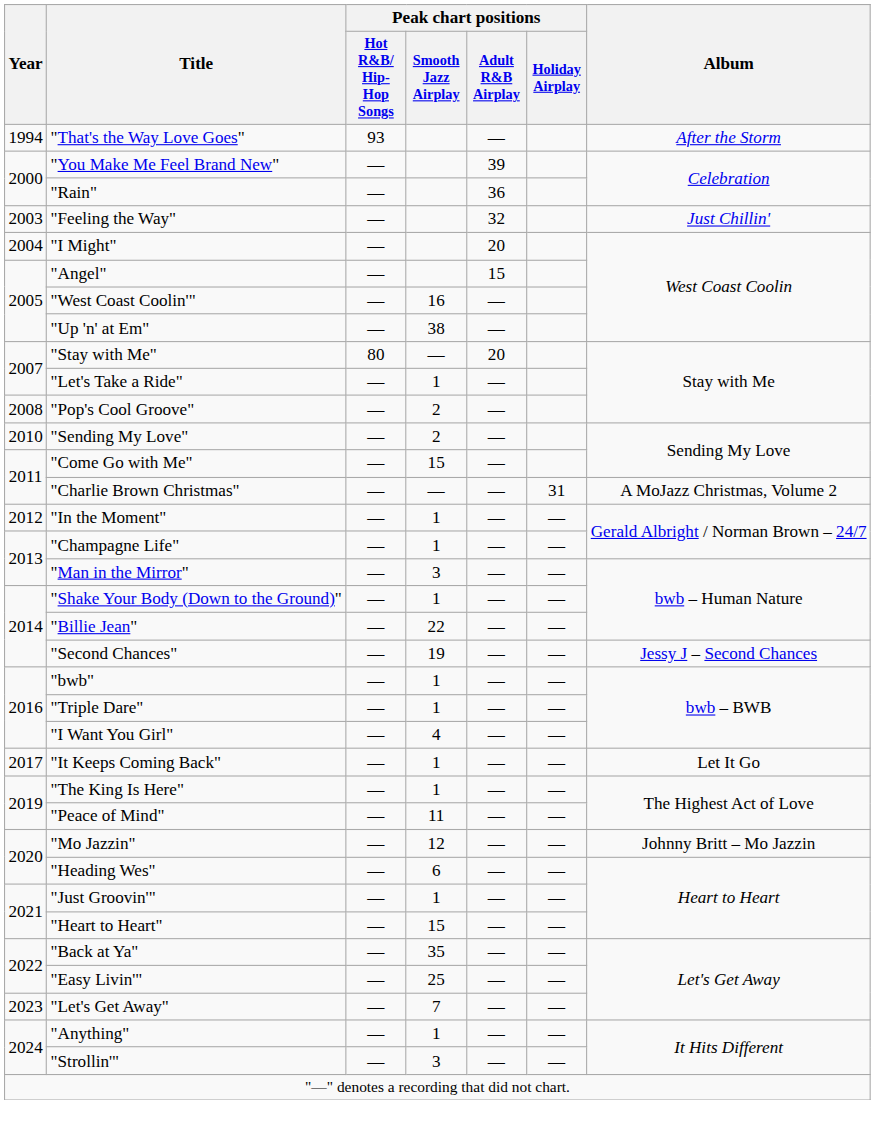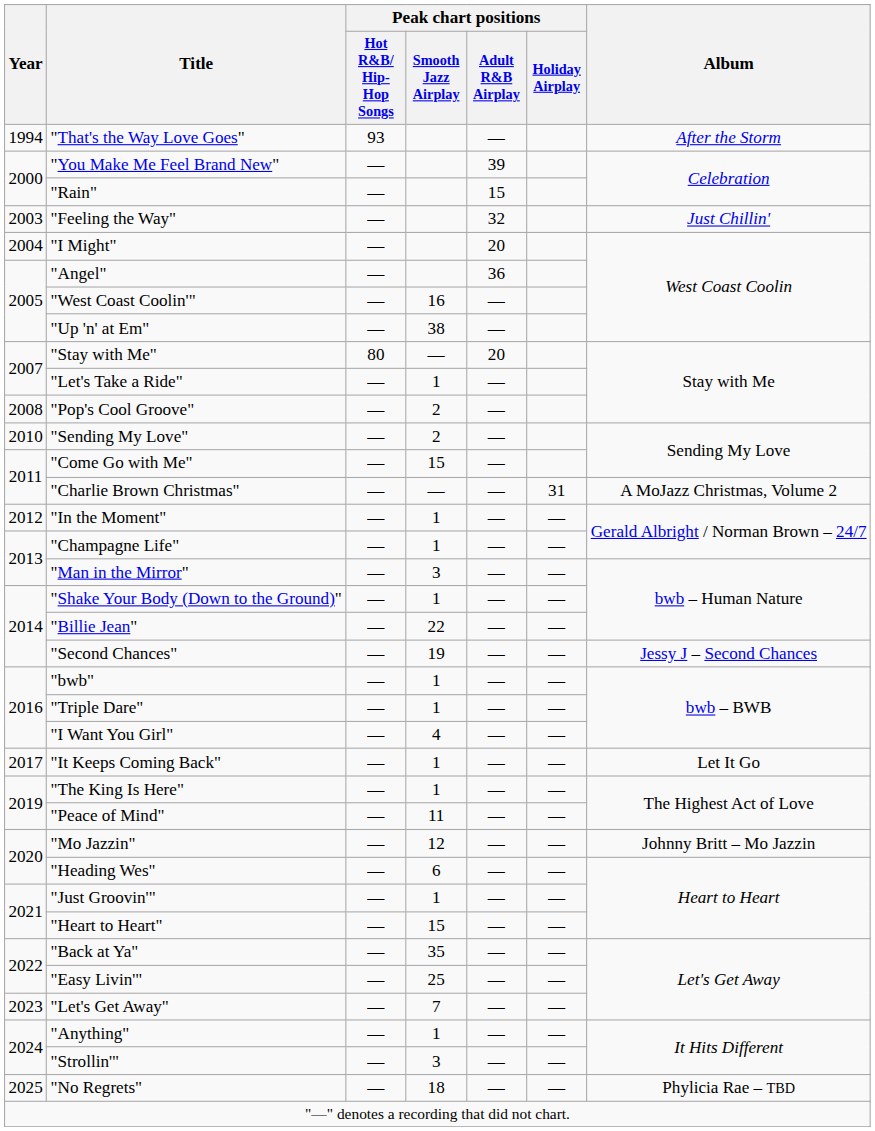"Rain" | Peak chart positions / Adult R&B Airplay: 36 -> 15
"Angel" | Peak chart positions / Adult R&B Airplay: 15 -> 36
+ row: 2025 | "No Regrets" | — | 18 | — | — | Phylicia Rae – TBD
